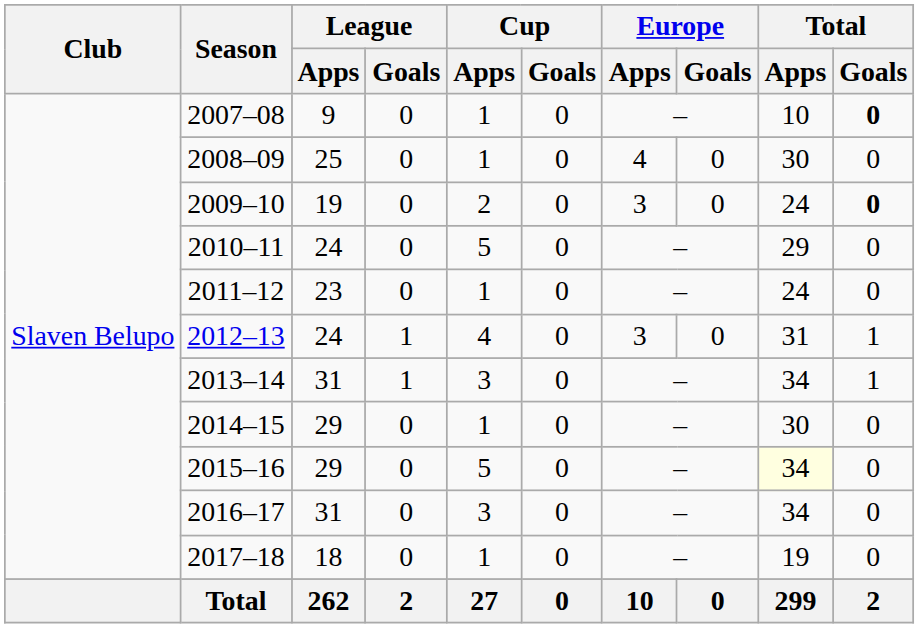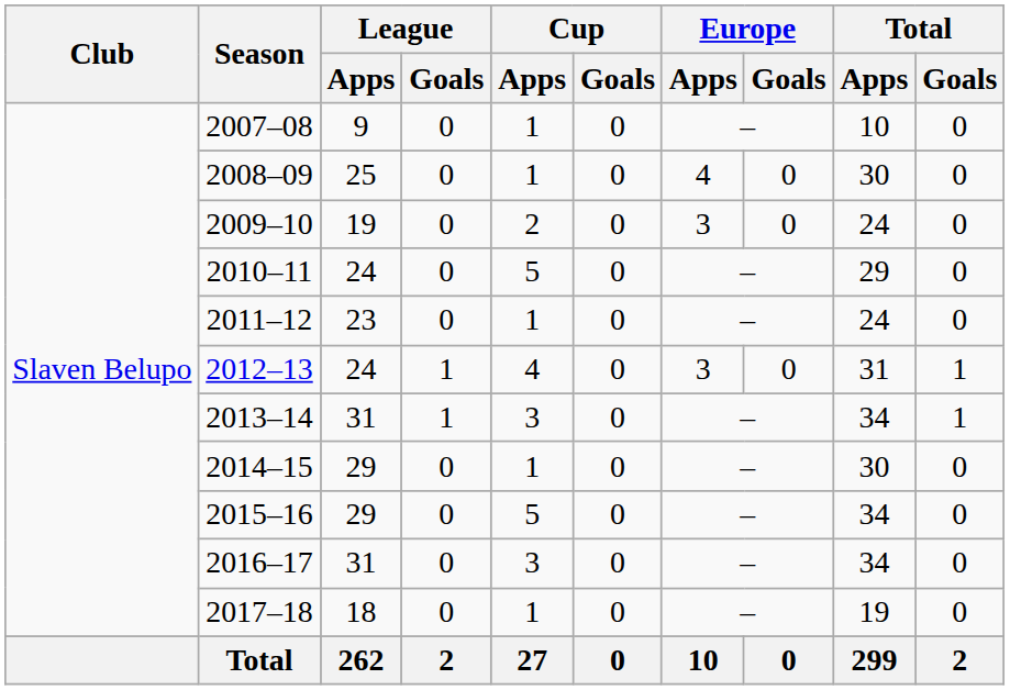2007–08 | Total / Goals: bold -> normal
2009–10 | Total / Goals: bold -> normal
2015–16 | Total / Apps: lightyellow background -> no background
